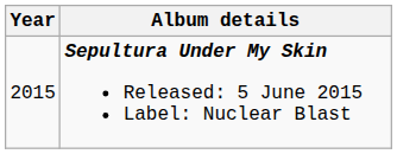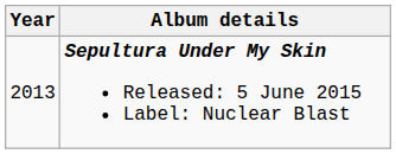row 2 | Year: 2015 -> 2013
